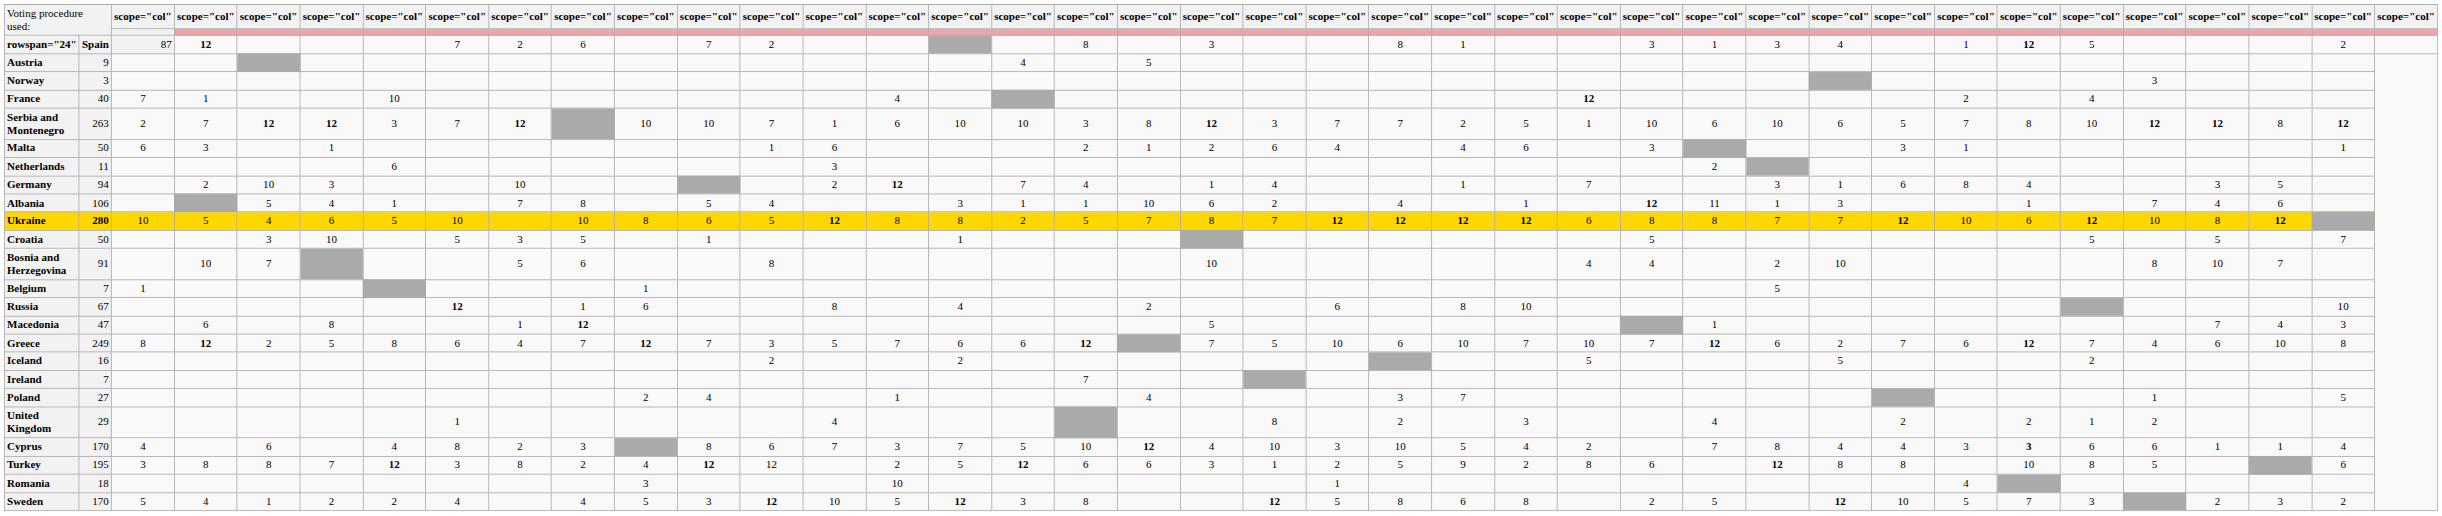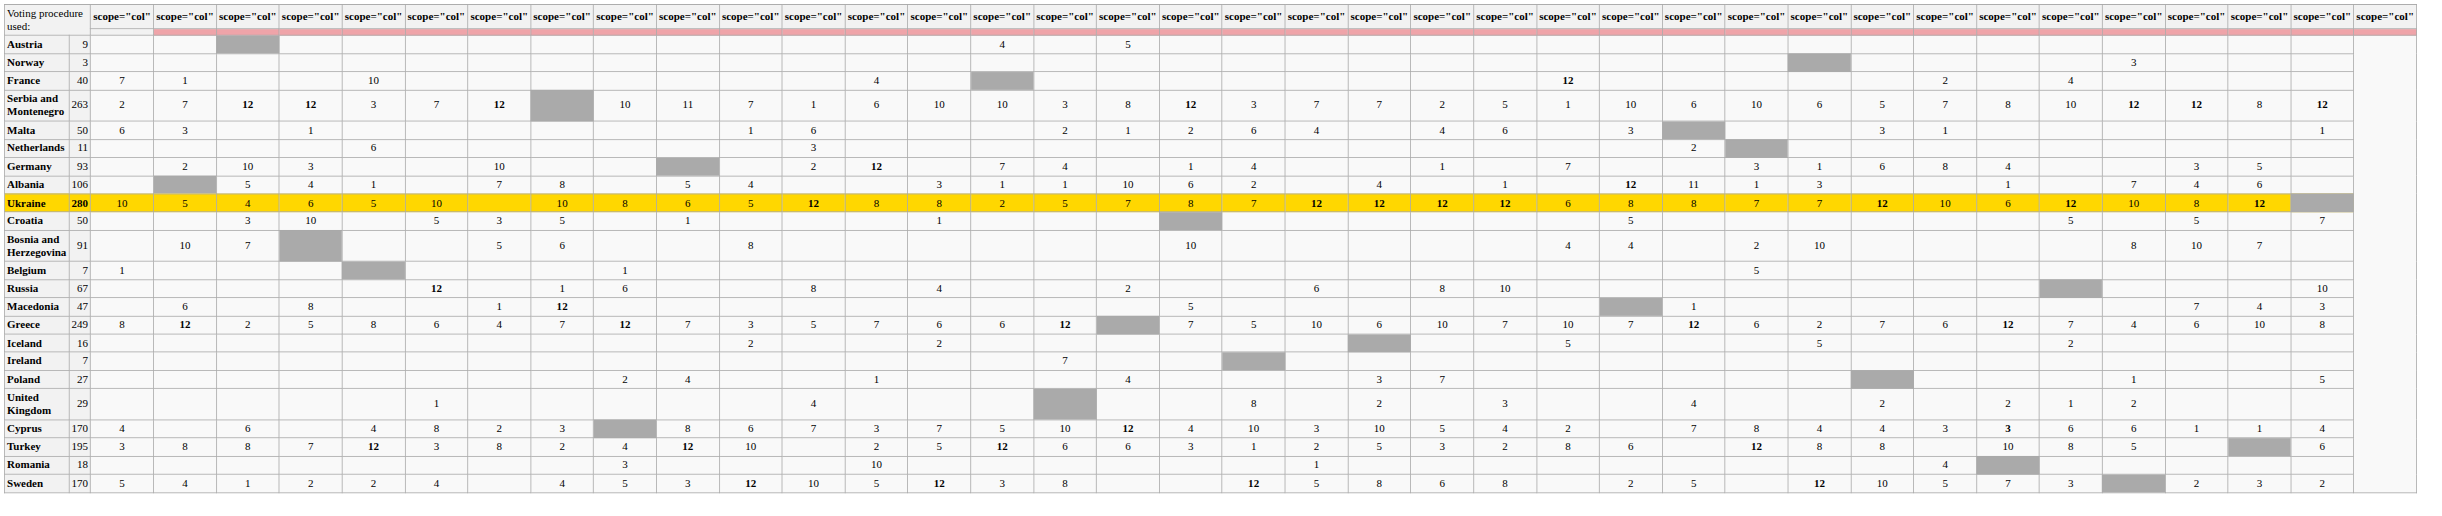- row: rowspan="24" | Spain | 87 | 12 | 7 | 2 | 6 | 7 | 2 | 8 | 3 | 8 | 1 | 3 | 1 | 3 | 4 | 1 | 12 | 5 | 2
Serbia and Montenegro | column 12: 10 -> 11
Germany | column 2: 94 -> 93
Turkey | column 13: 12 -> 10
Turkey | column 24: 9 -> 3
